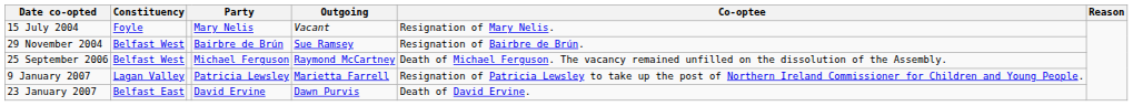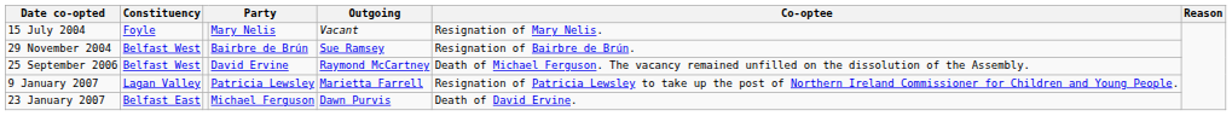25 September 2006 | column 4: Michael Ferguson -> David Ervine
23 January 2007 | column 4: David Ervine -> Michael Ferguson
